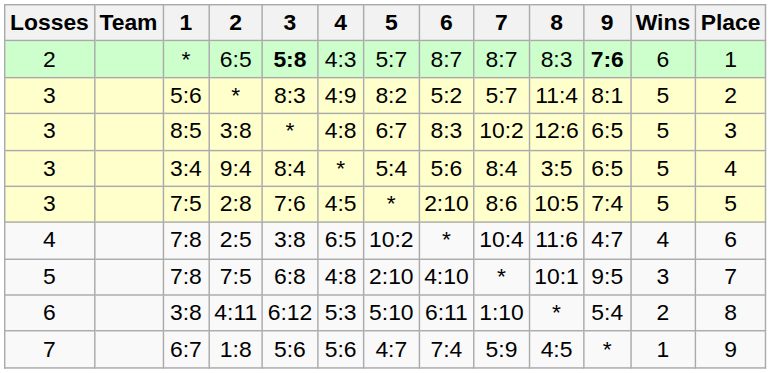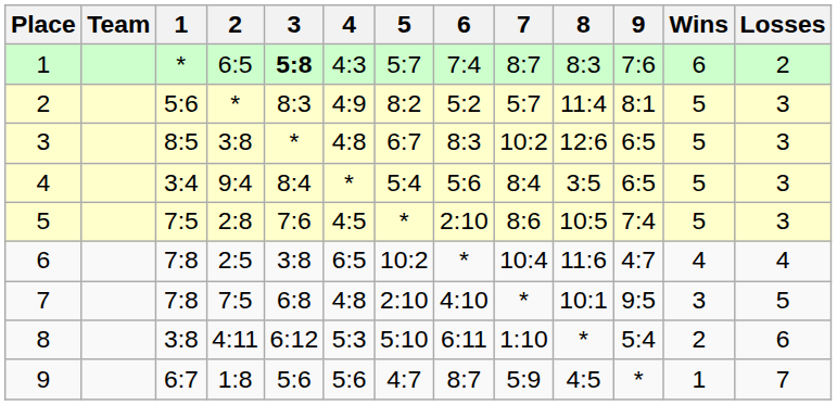columns swapped: Place <-> Losses
row 2 | 6: 8:7 -> 7:4
row 2 | 9: bold -> normal
row 10 | 6: 7:4 -> 8:7
